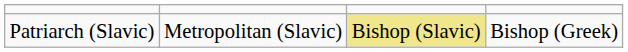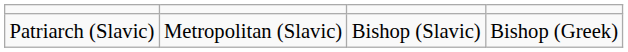Patriarch (Slavic) | column 3: khaki background -> no background
